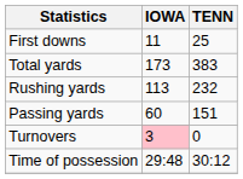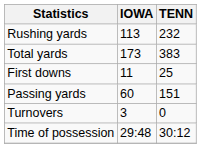rows swapped: First downs <-> Rushing yards
Turnovers | IOWA: pink background -> no background
